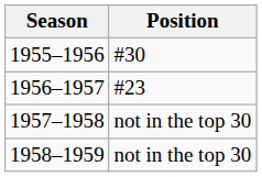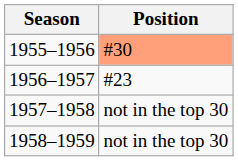1955–1956 | Position: no background -> lightsalmon background
